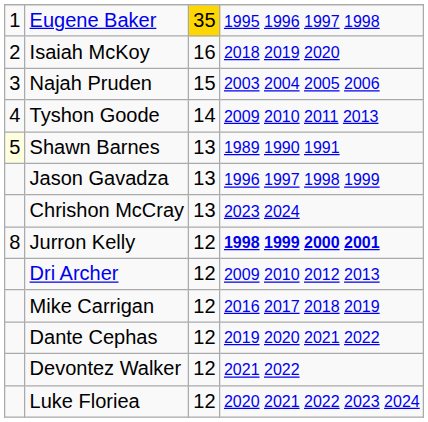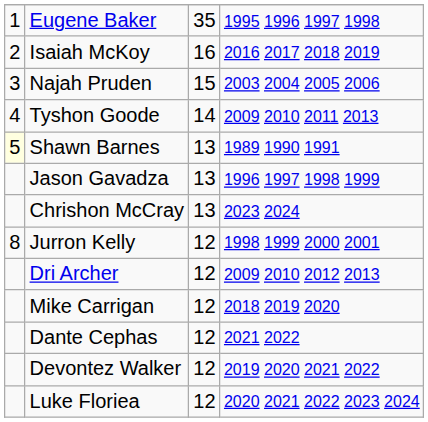Eugene Baker | column 3: gold background -> no background
Isaiah McKoy | column 4: 2018 2019 2020 -> 2016 2017 2018 2019
Jurron Kelly | column 4: bold -> normal
Mike Carrigan | column 4: 2016 2017 2018 2019 -> 2018 2019 2020
Dante Cephas | column 4: 2019 2020 2021 2022 -> 2021 2022
Devontez Walker | column 4: 2021 2022 -> 2019 2020 2021 2022
